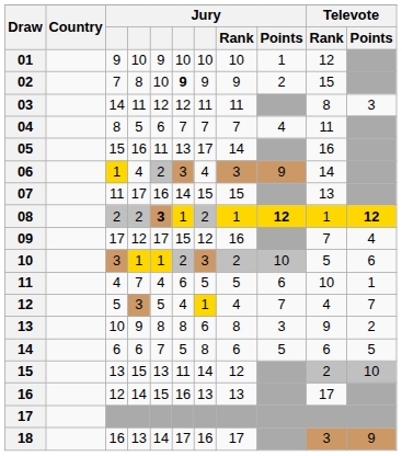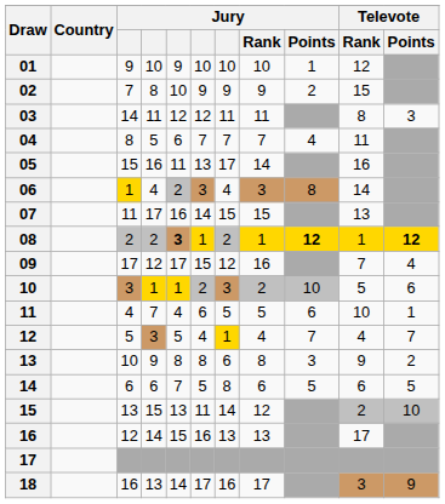02 | column 6: bold -> normal
06 | Jury / Points: 9 -> 8
